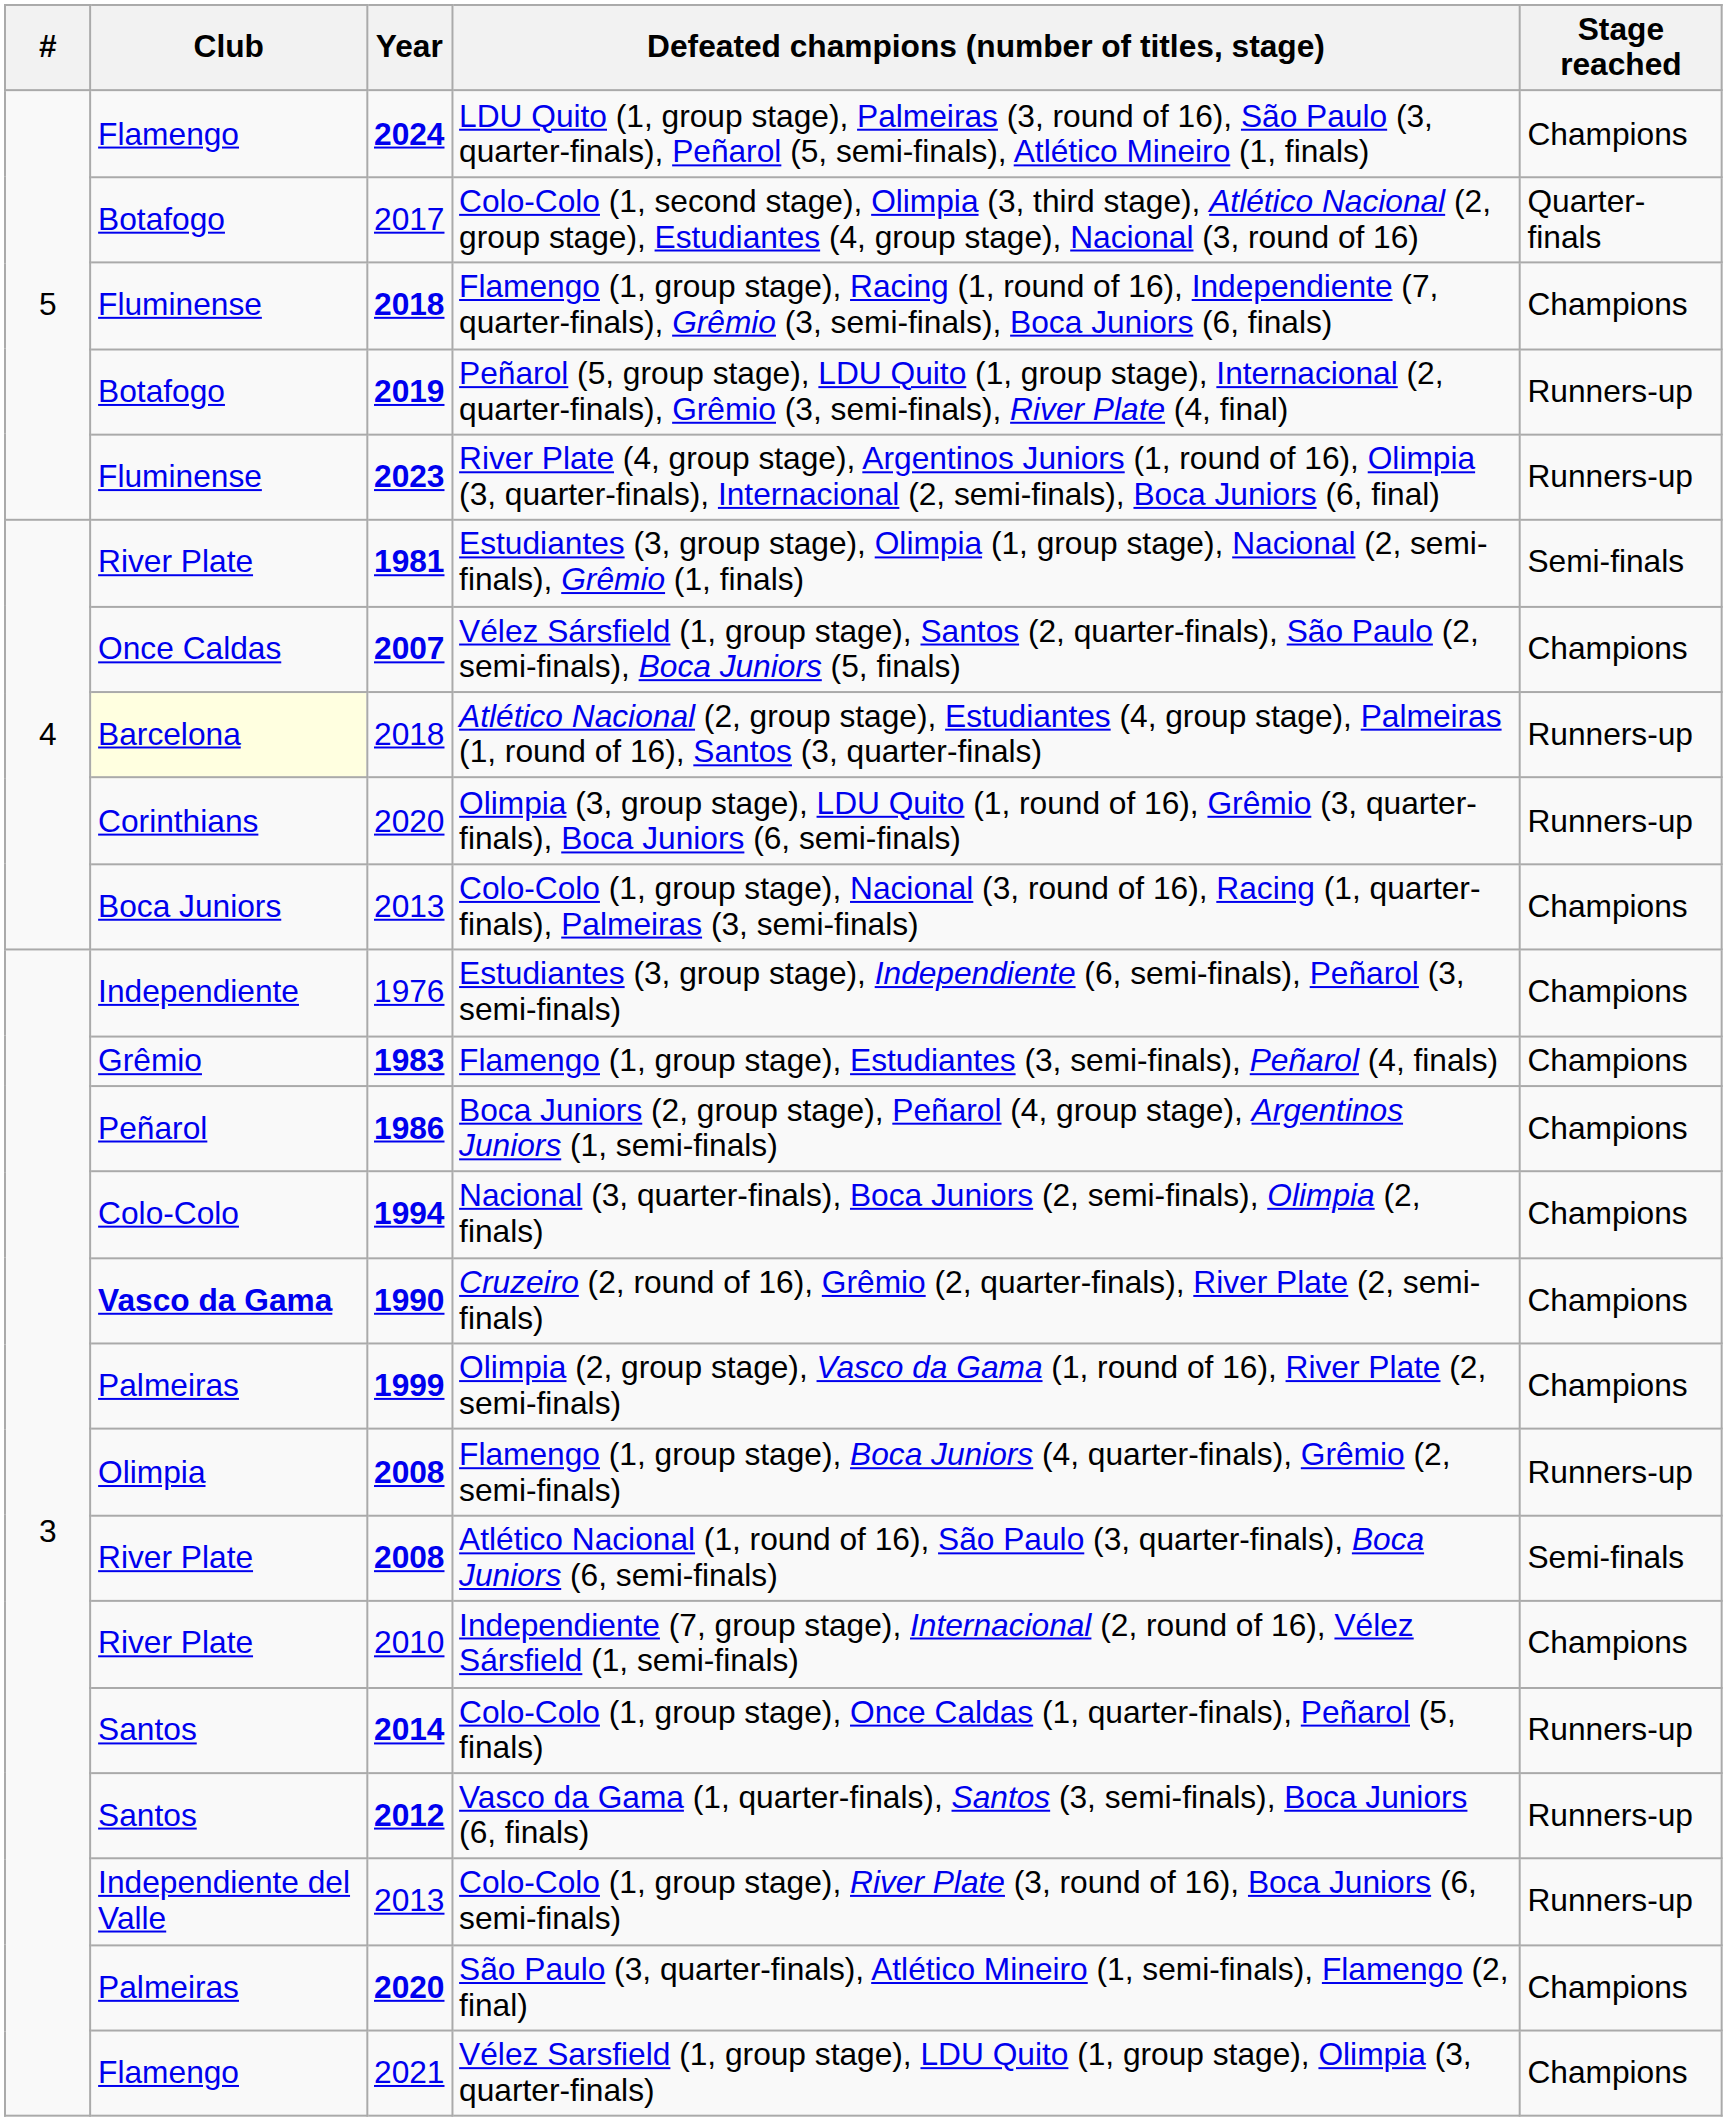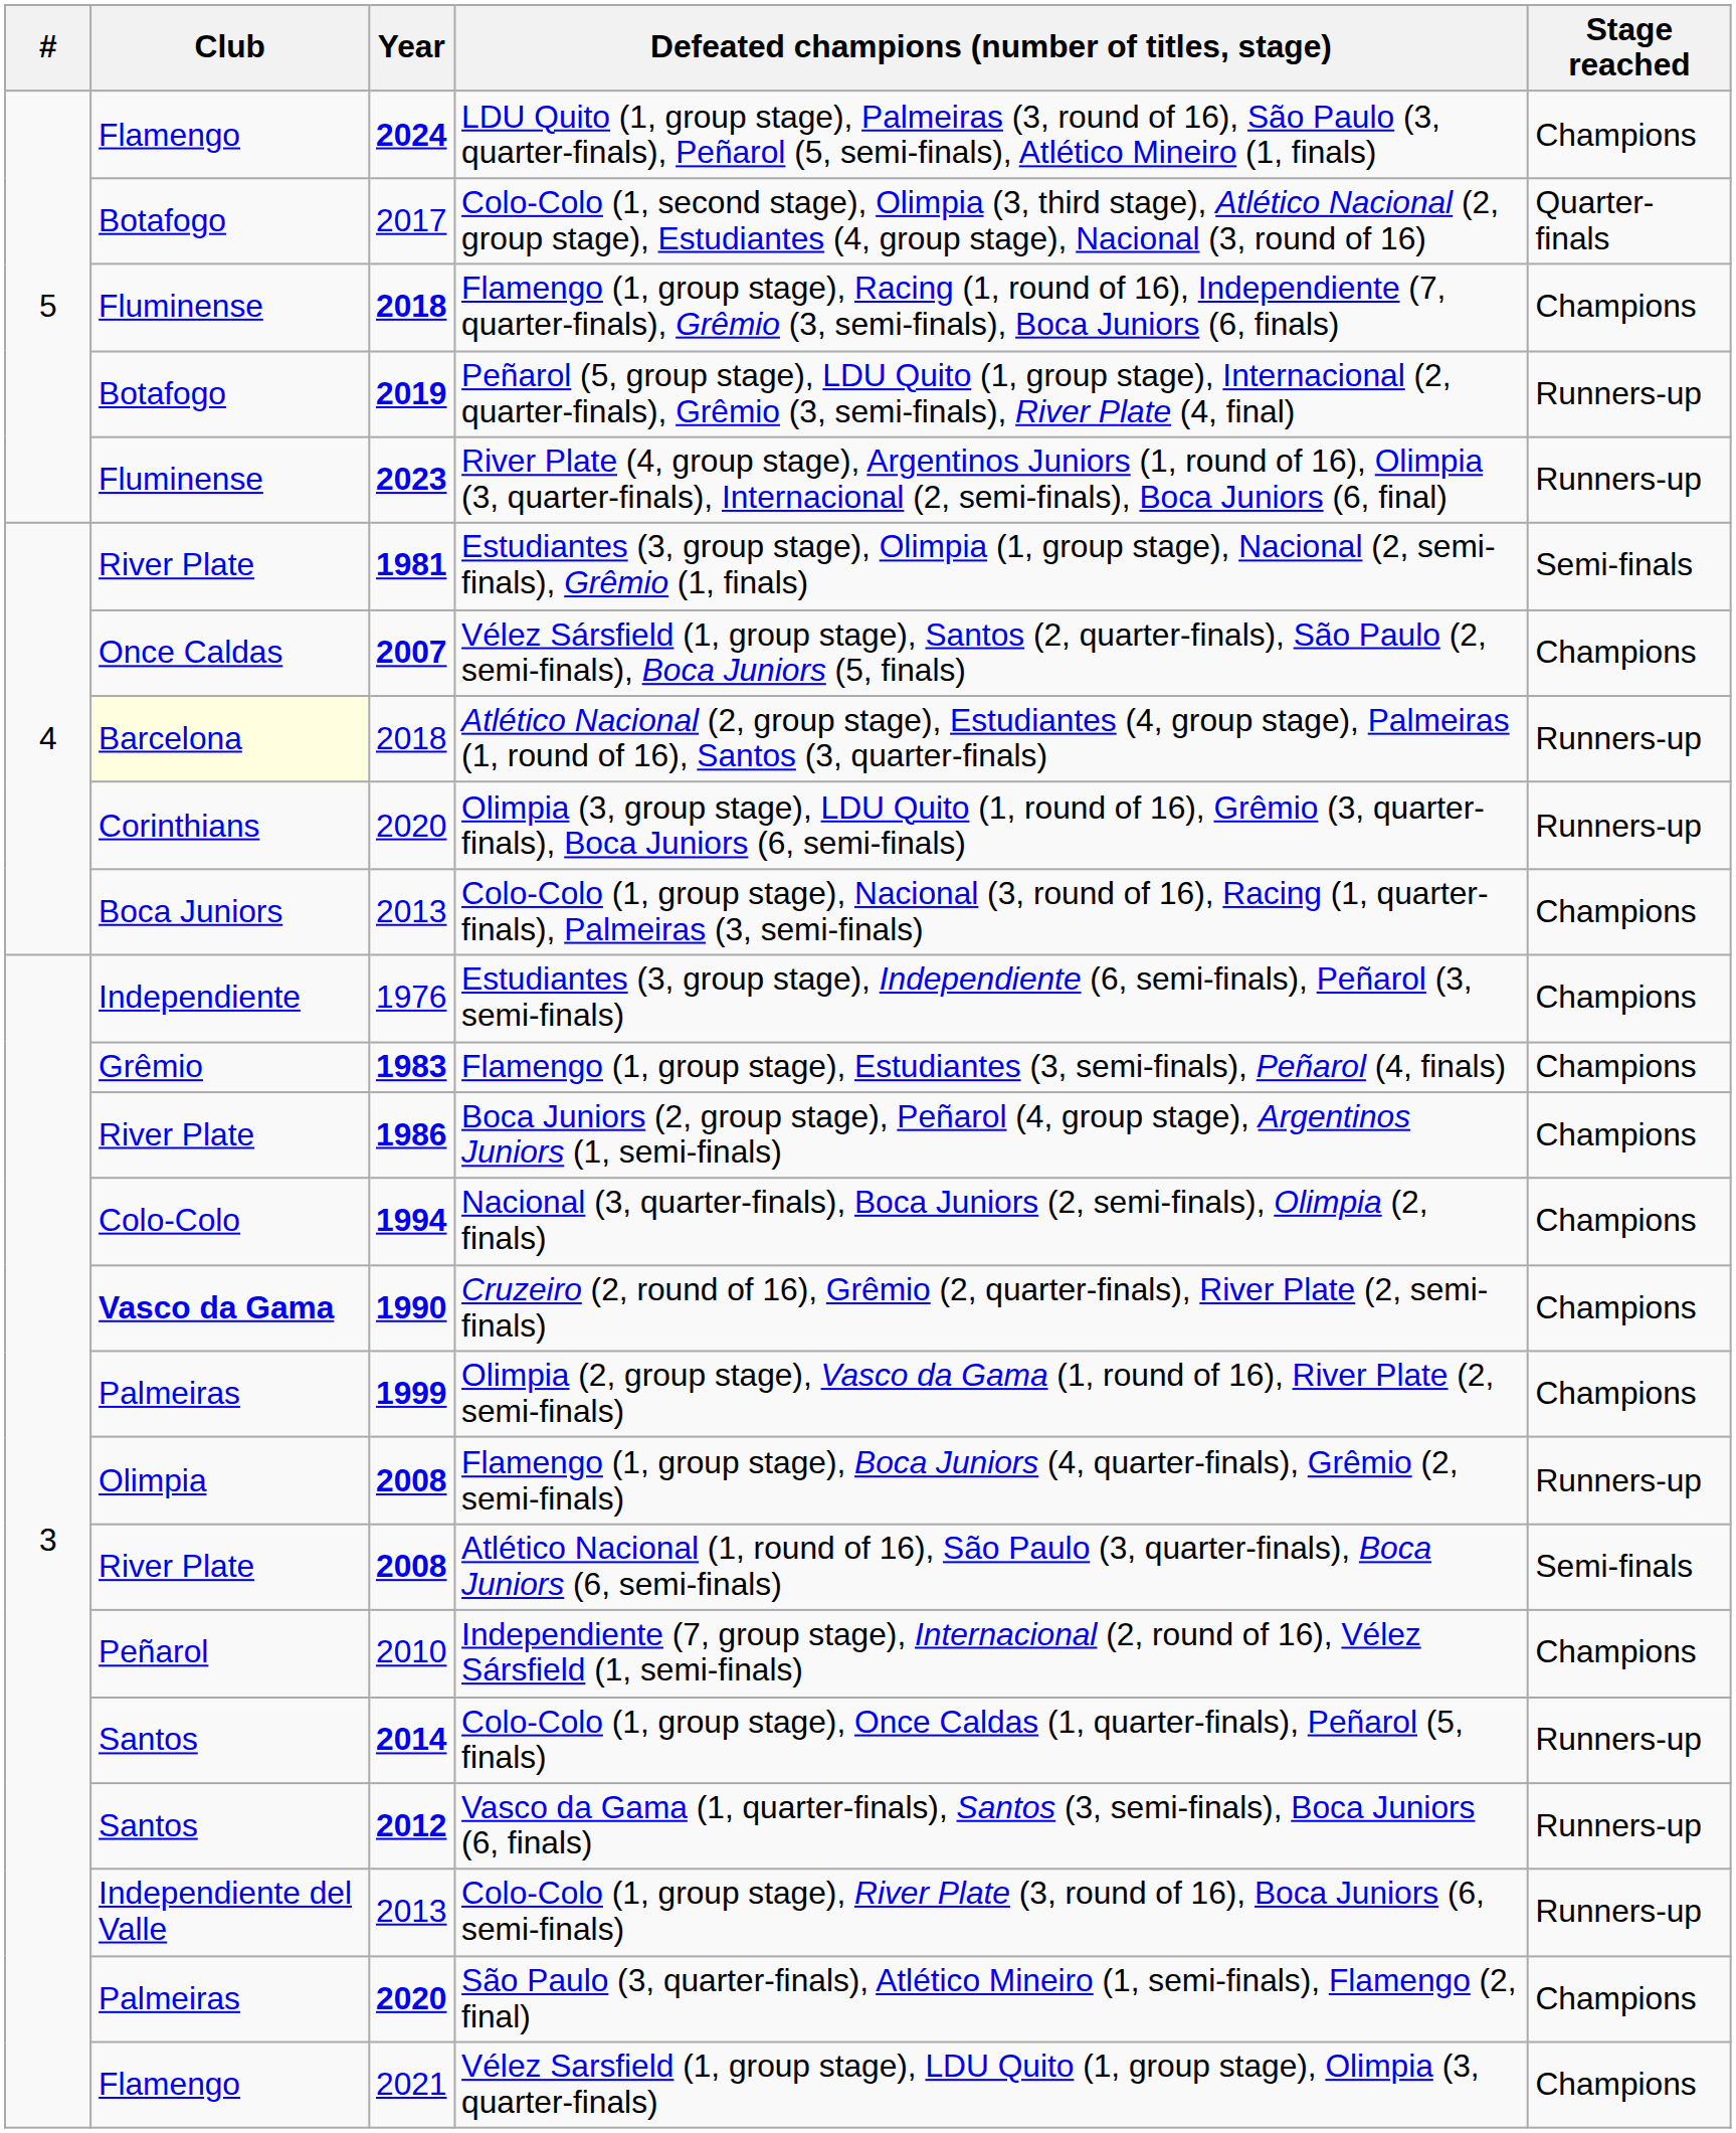row 14 | Club: Peñarol -> River Plate
row 20 | Club: River Plate -> Peñarol
